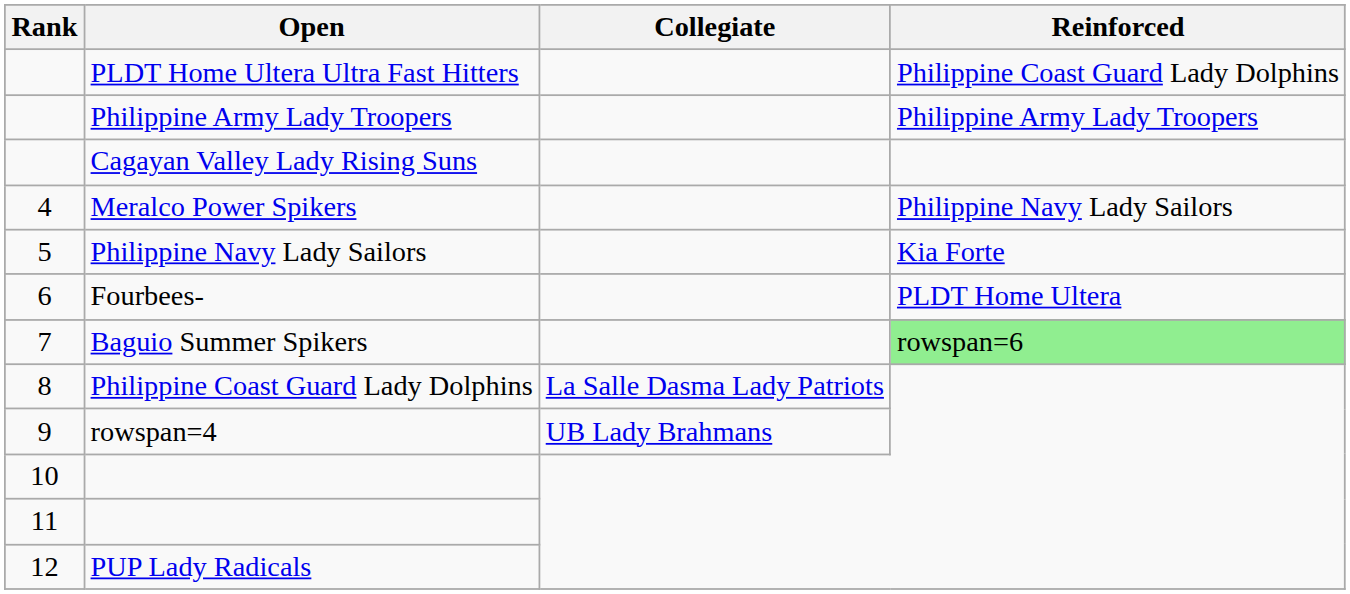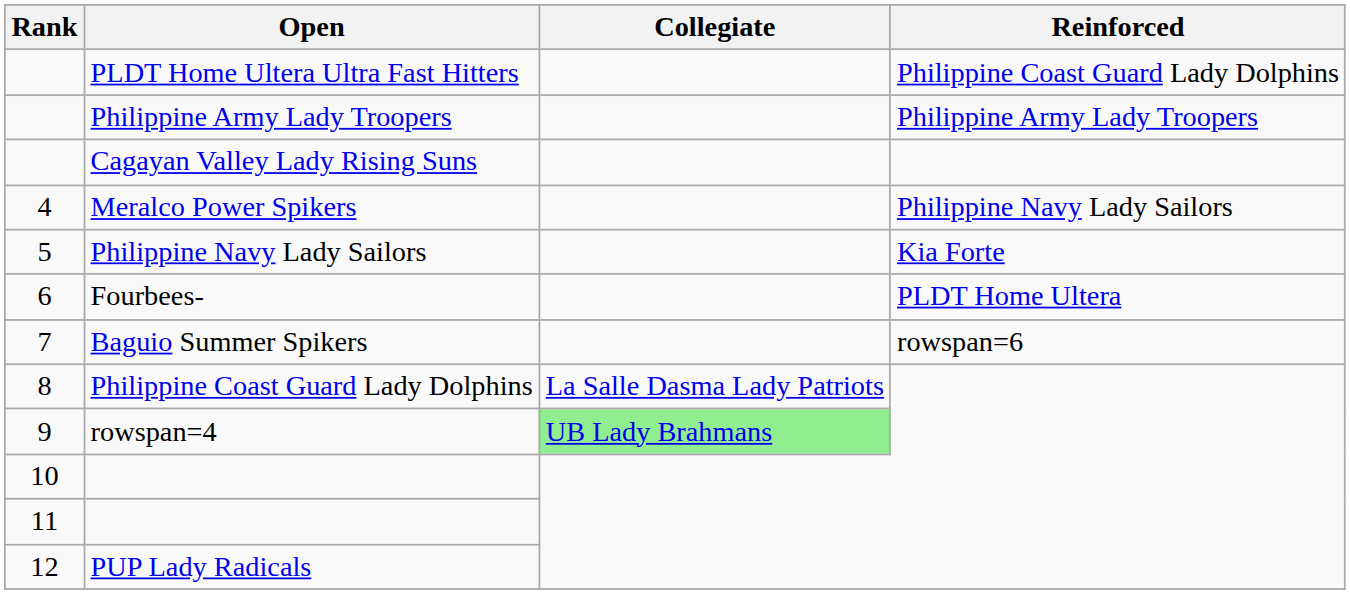Baguio Summer Spikers | Reinforced: lightgreen background -> no background
rowspan=4 | Collegiate: no background -> lightgreen background
